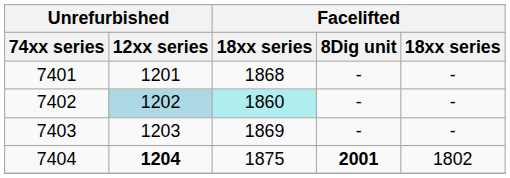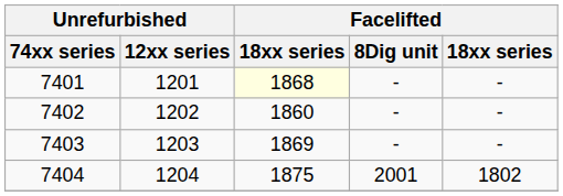7401 | column 3: no background -> lightyellow background
7402 | Unrefurbished / 12xx series: lightblue background -> no background
7402 | column 3: paleturquoise background -> no background
7404 | Unrefurbished / 12xx series: bold -> normal
7404 | Facelifted / 8Dig unit: bold -> normal
